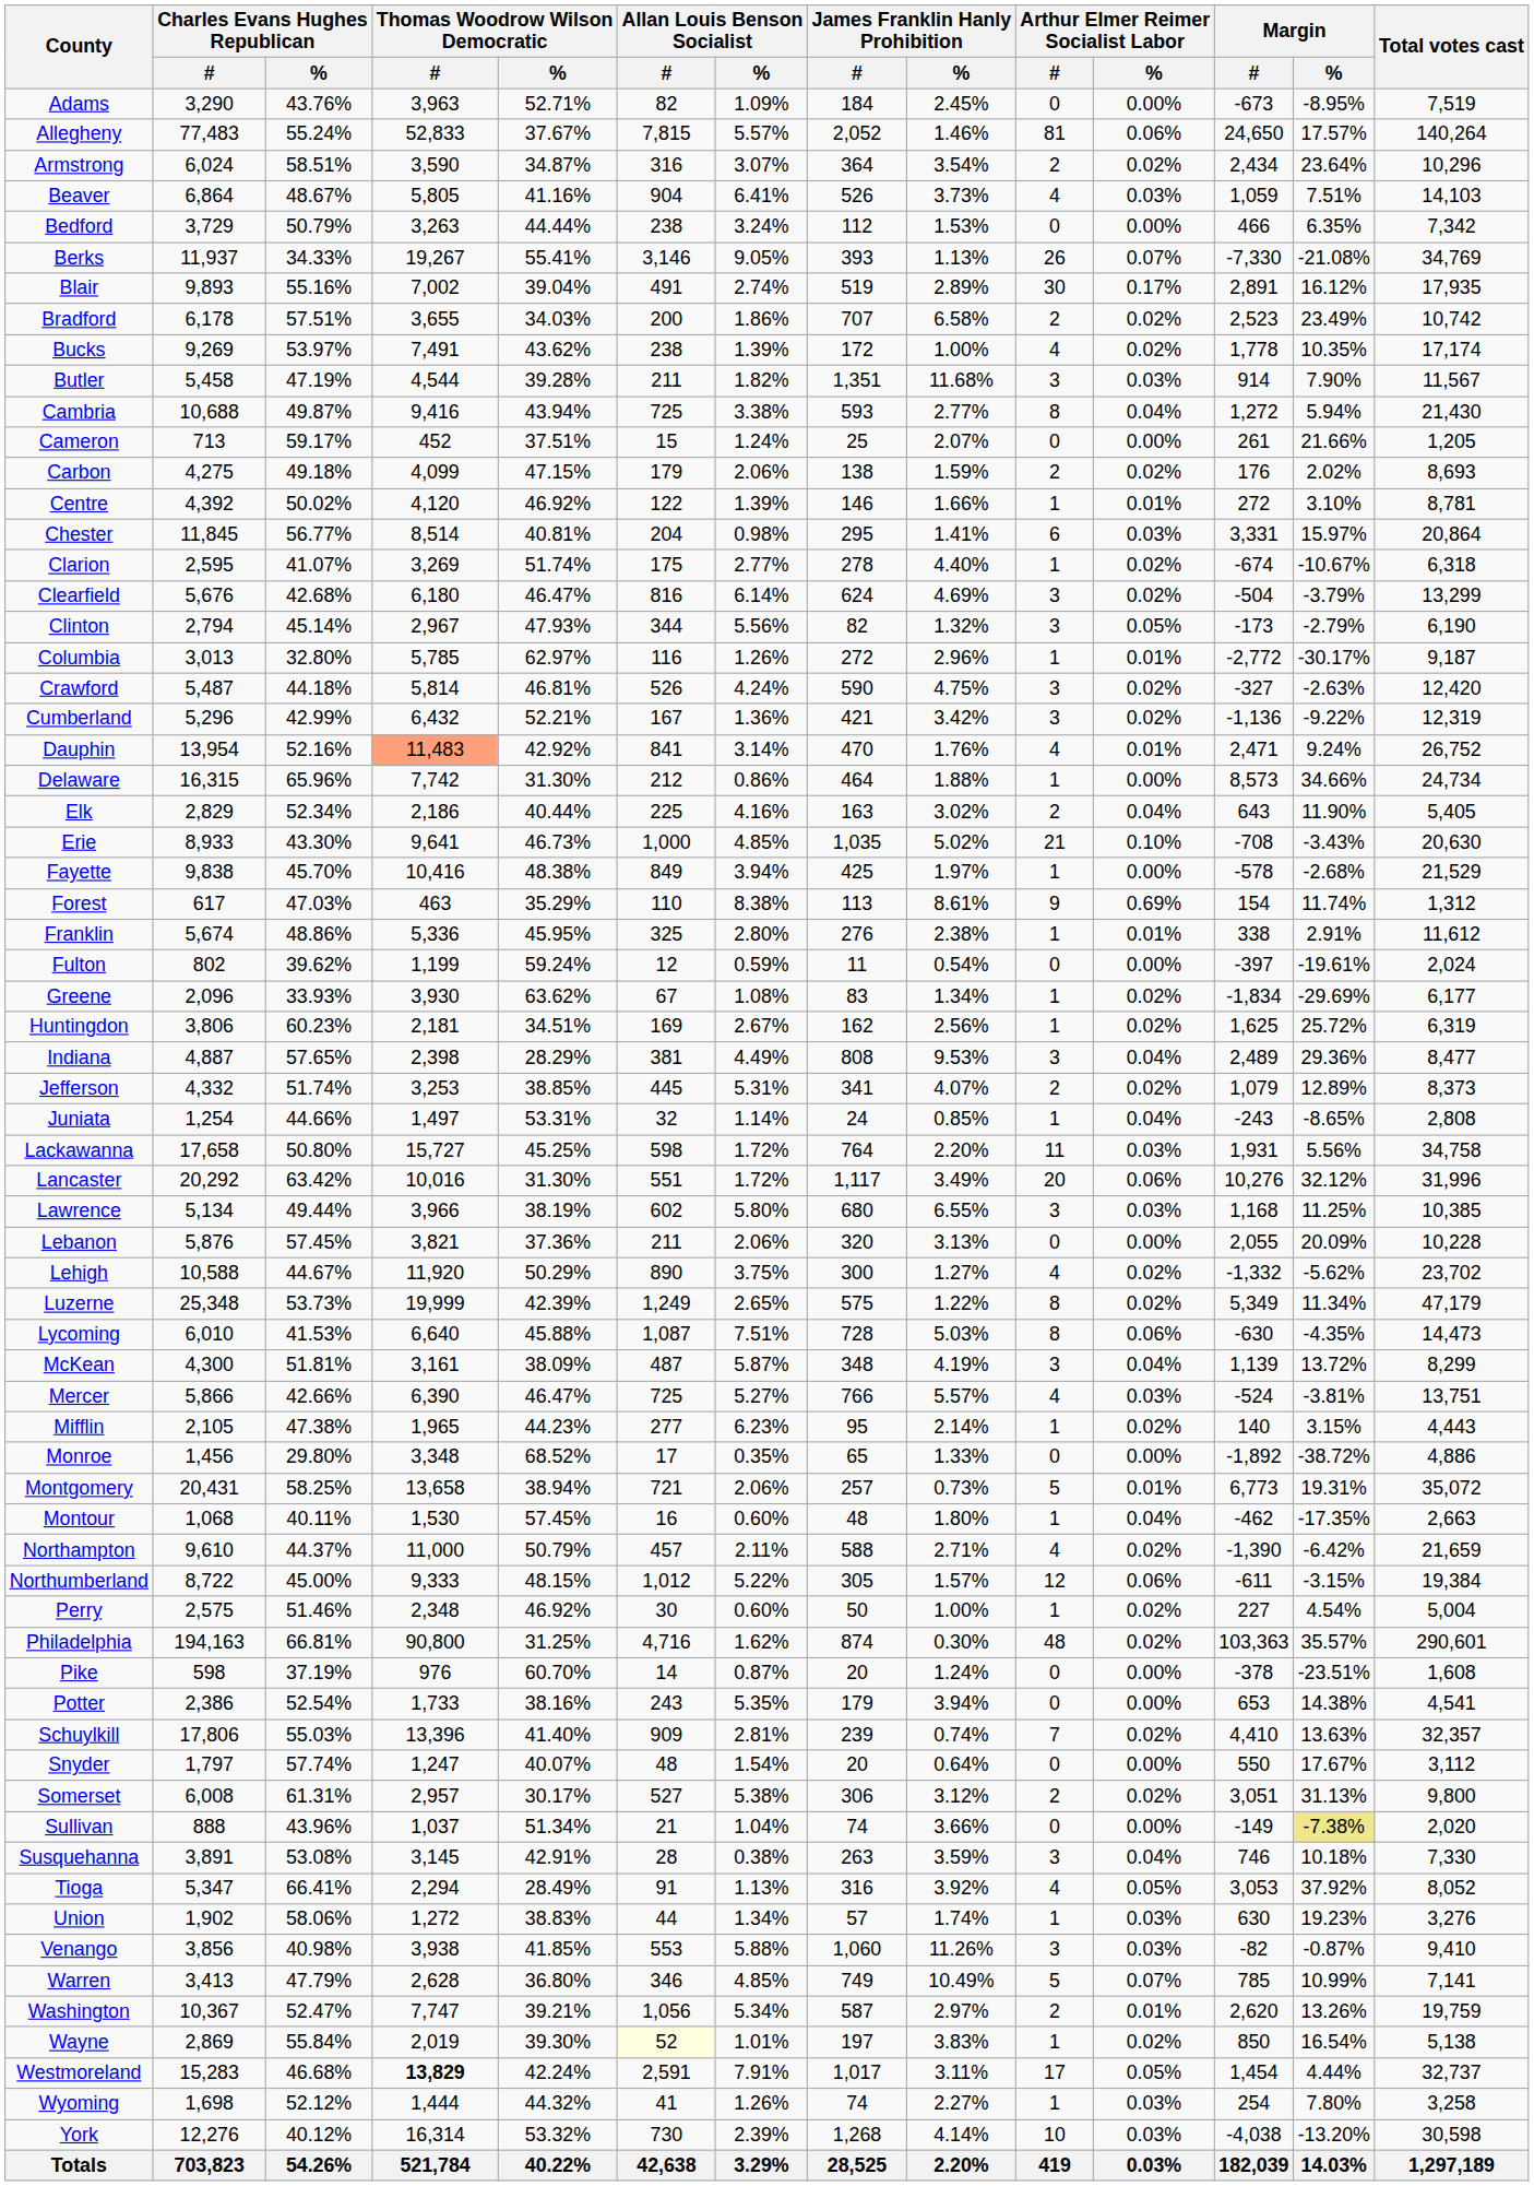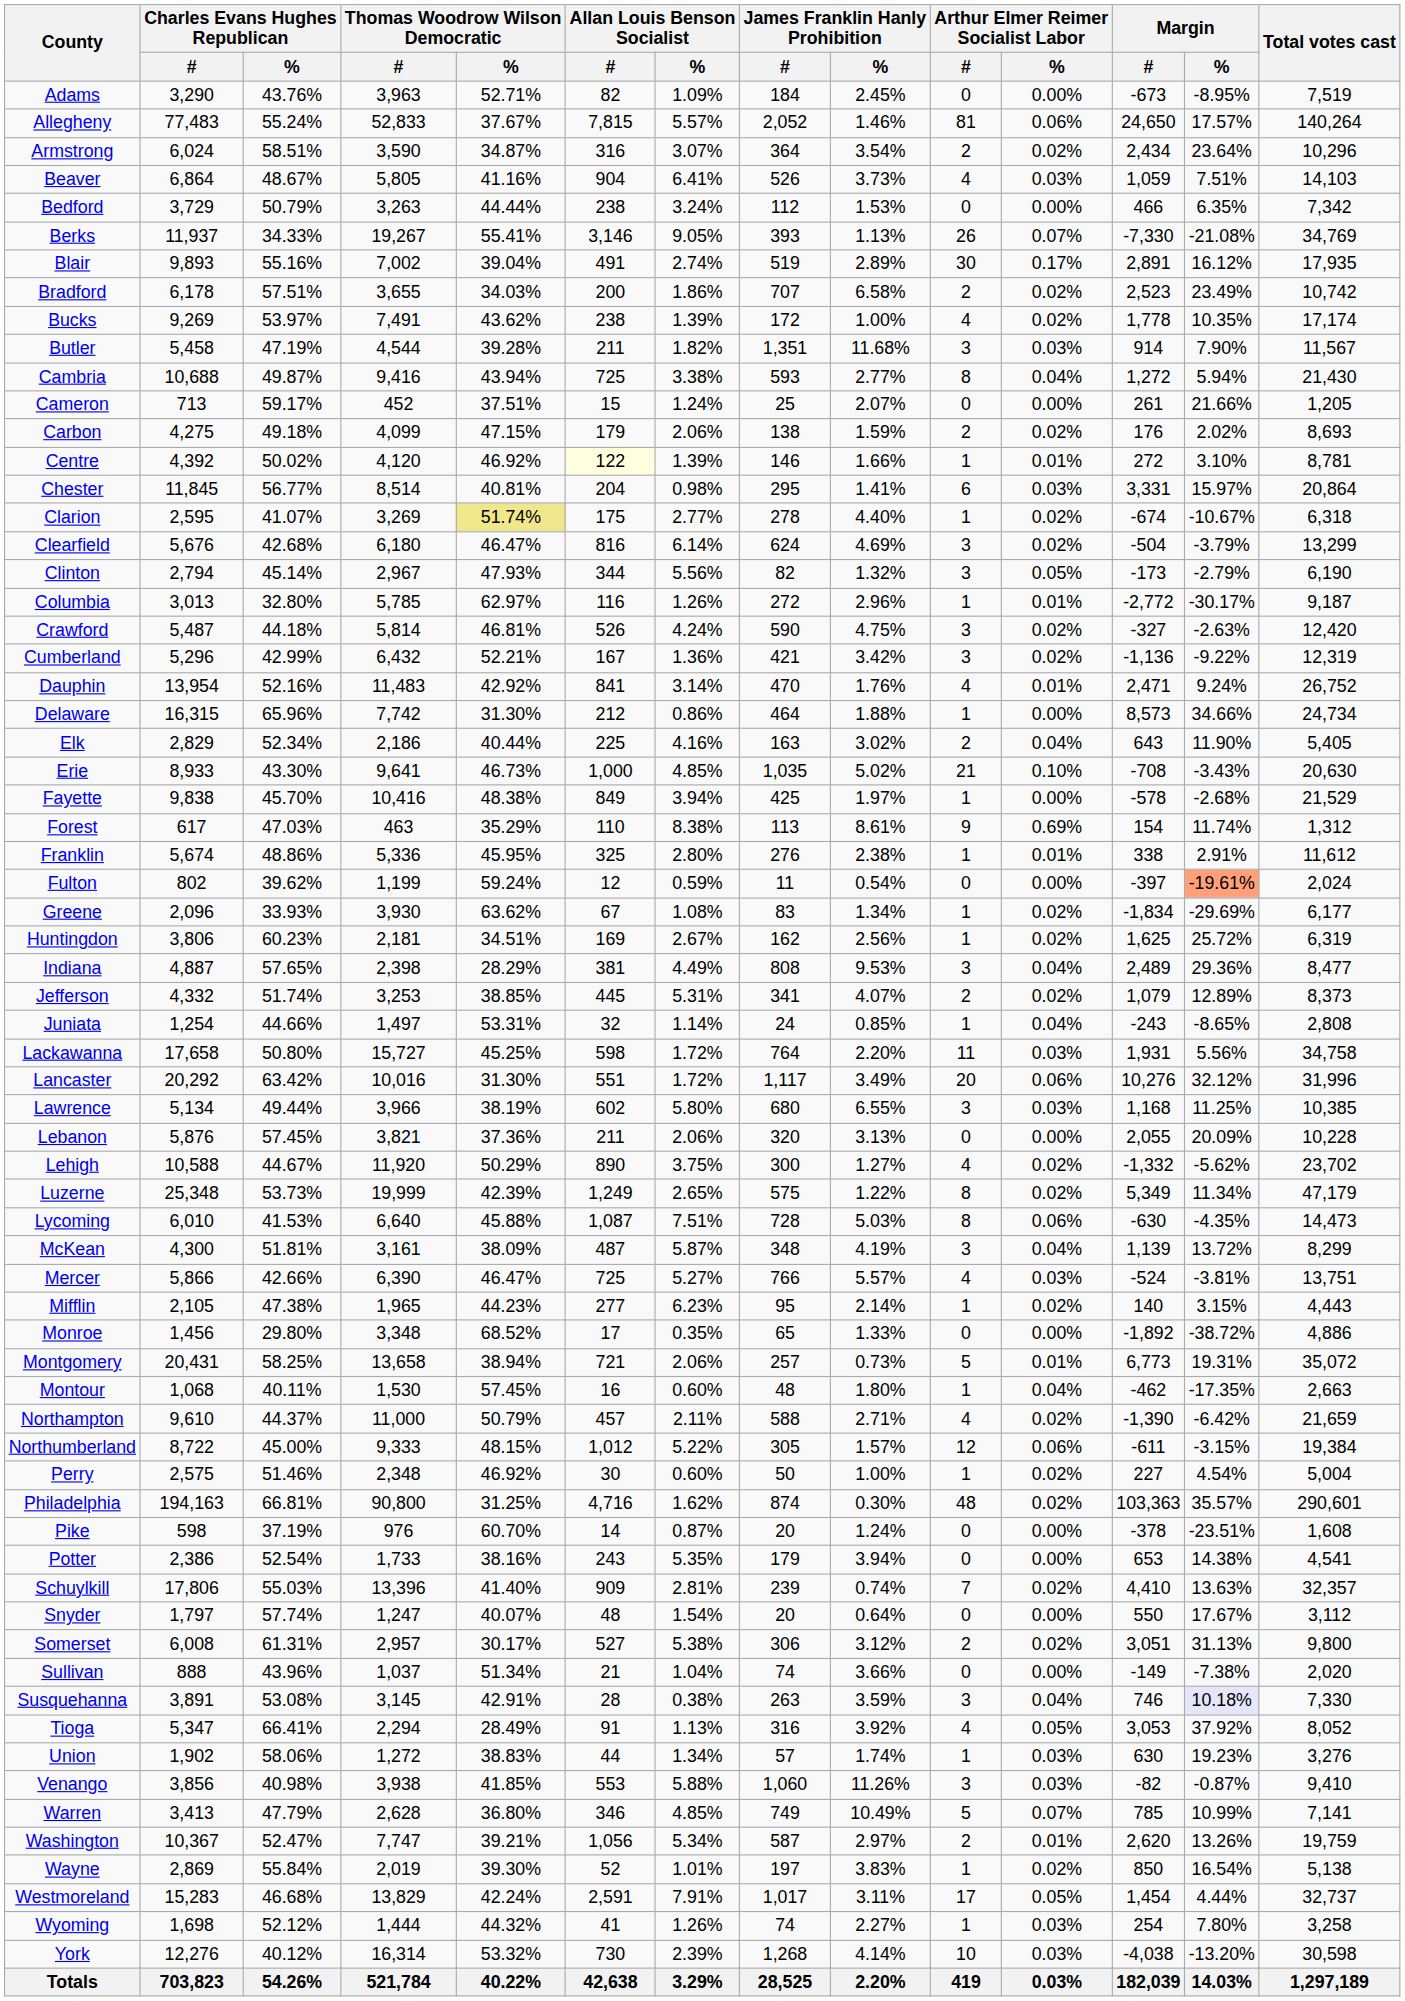Centre | Allan Louis Benson Socialist / #: no background -> lightyellow background
Clarion | Thomas Woodrow Wilson Democratic / %: no background -> khaki background
Dauphin | Thomas Woodrow Wilson Democratic / #: lightsalmon background -> no background
Fulton | Margin / %: no background -> lightsalmon background
Sullivan | Margin / %: khaki background -> no background
Susquehanna | Margin / %: no background -> lavender background
Wayne | Allan Louis Benson Socialist / #: lightyellow background -> no background
Westmoreland | Thomas Woodrow Wilson Democratic / #: bold -> normal
